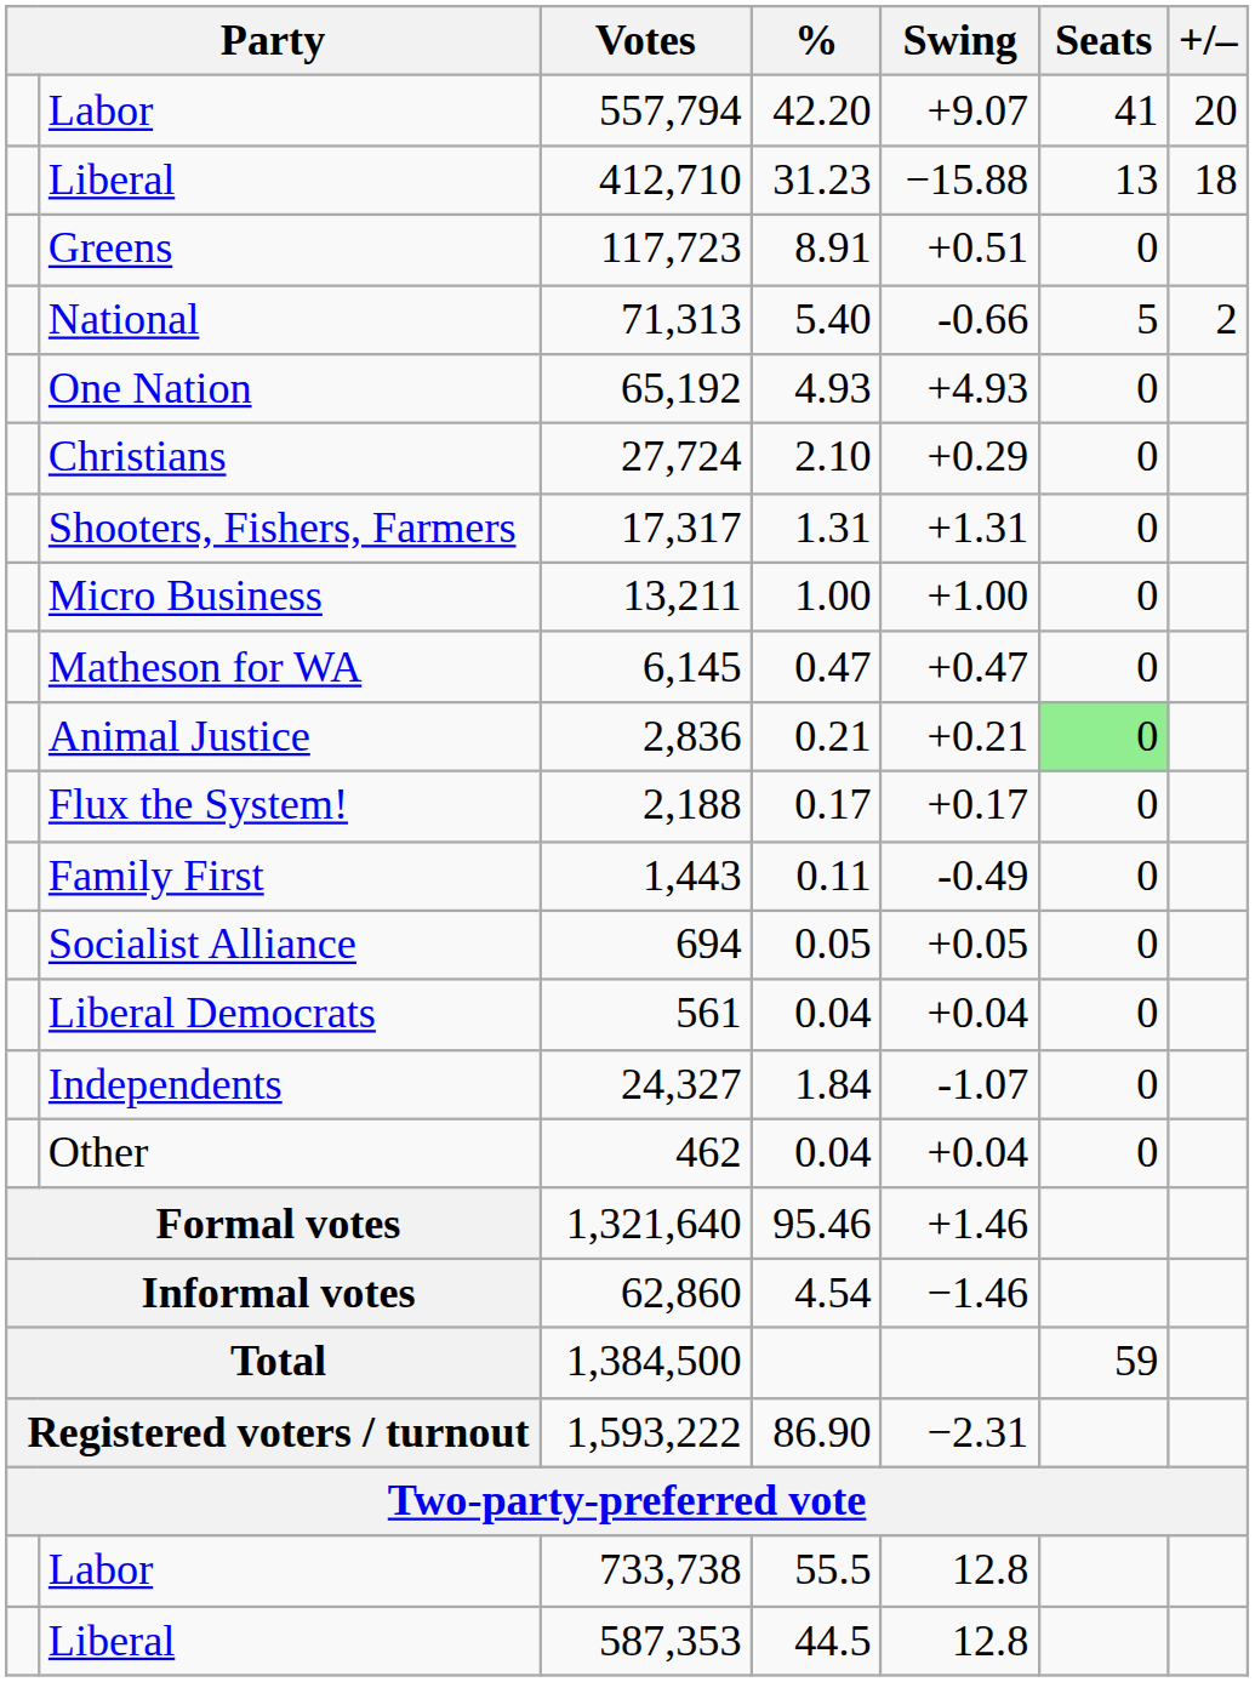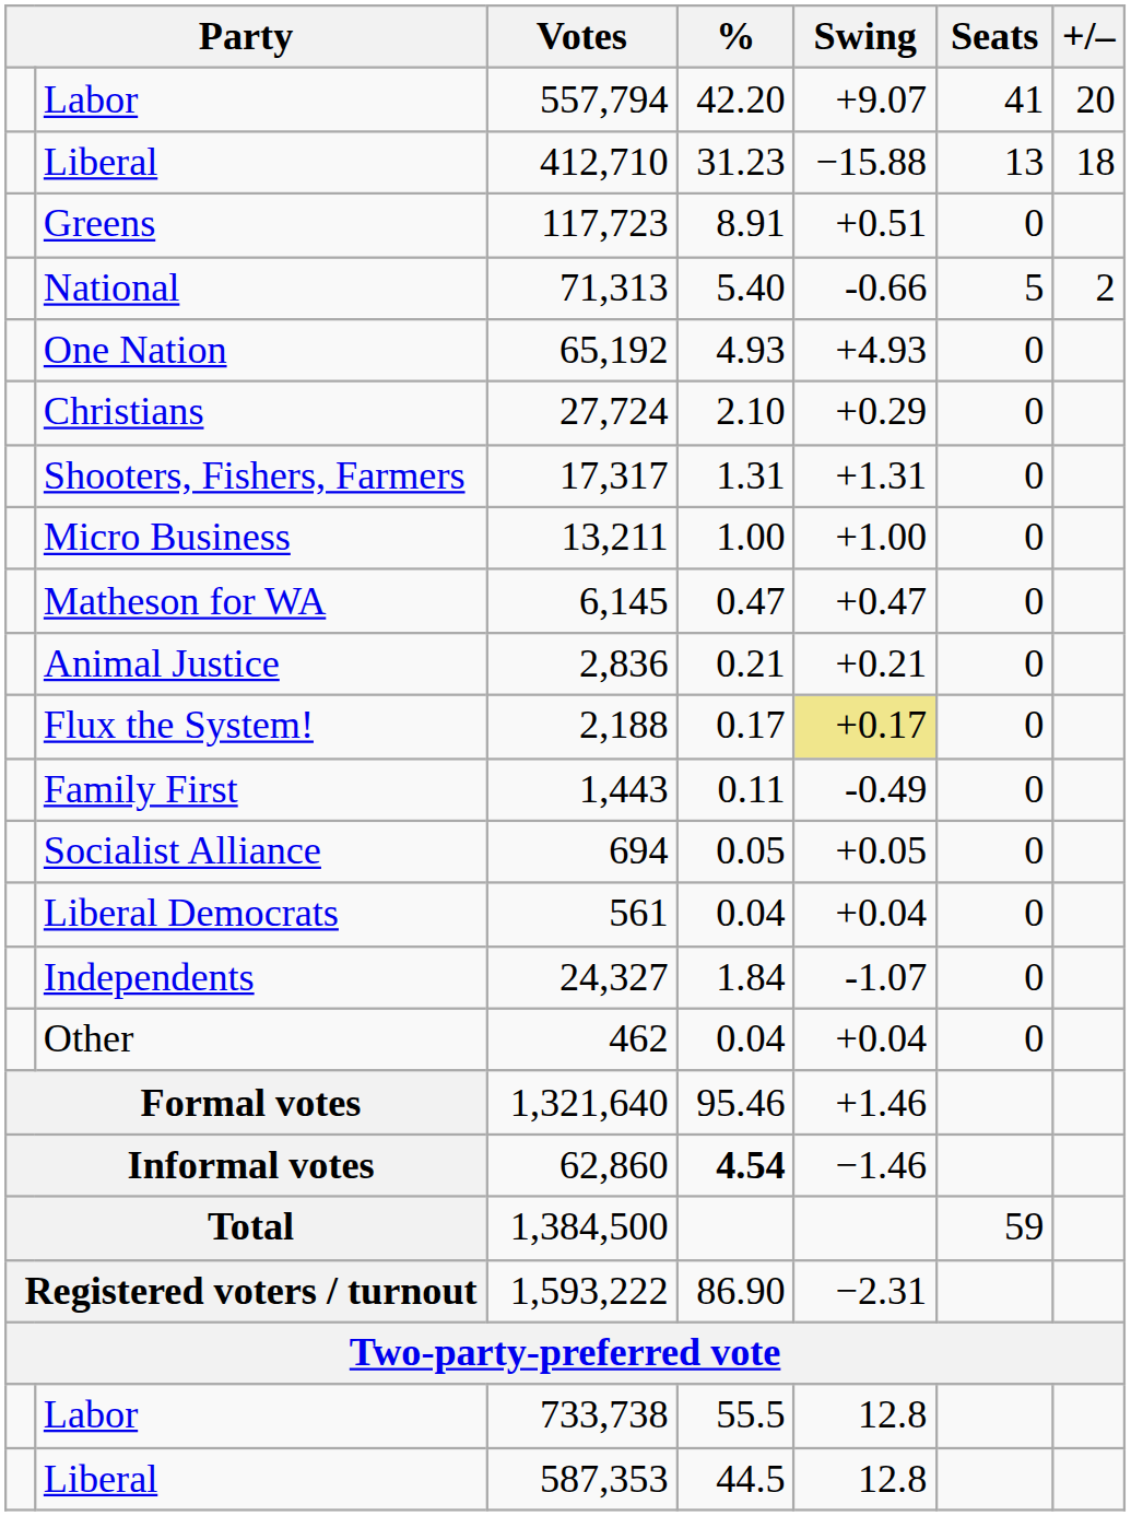Animal Justice | Seats: lightgreen background -> no background
Flux the System! | Swing: no background -> khaki background
Informal votes | %: normal -> bold
